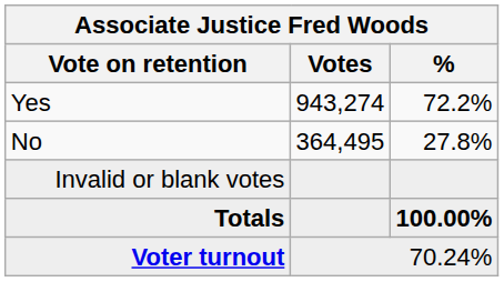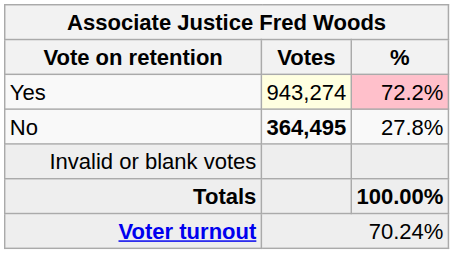Yes | Votes: no background -> lightyellow background
Yes | %: no background -> pink background
No | Votes: normal -> bold
